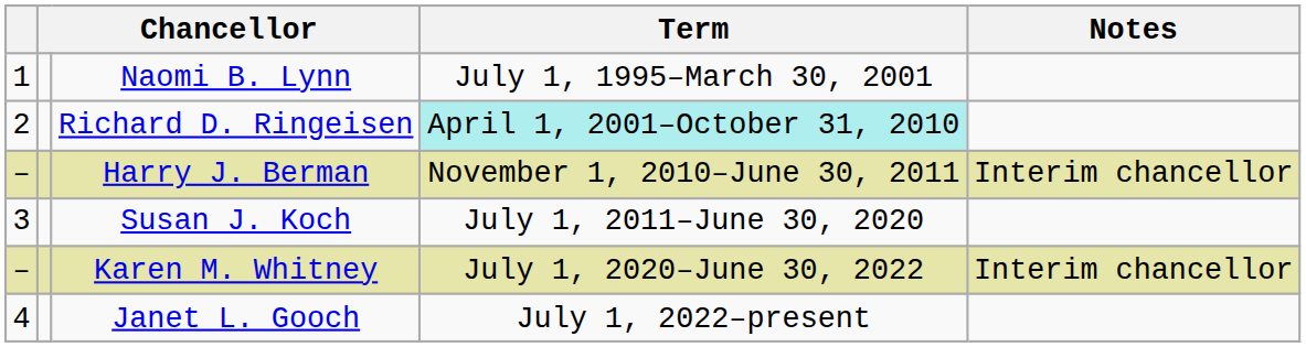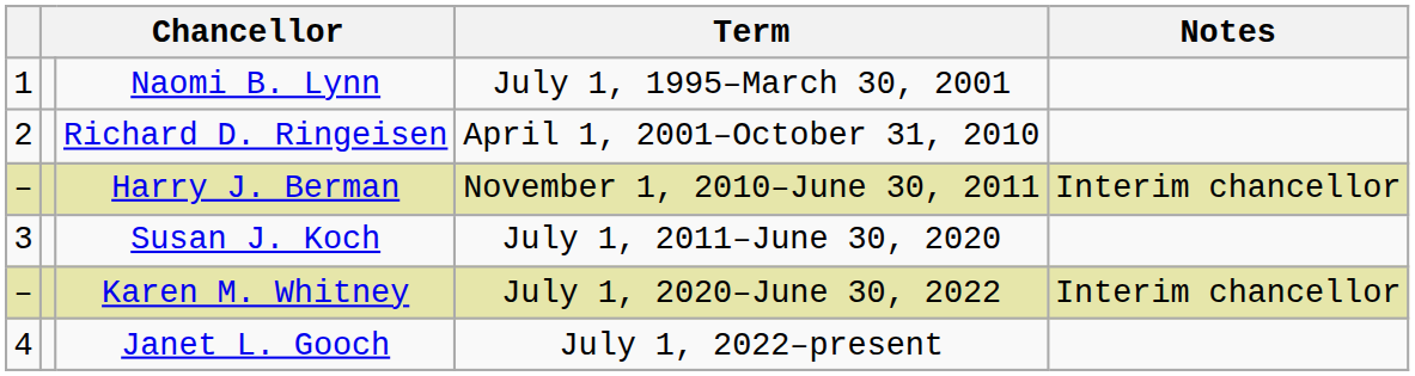Richard D. Ringeisen | Term: paleturquoise background -> no background
